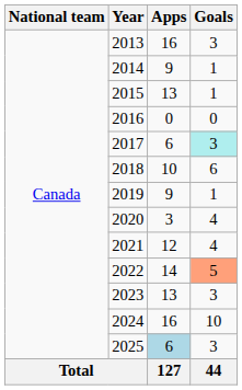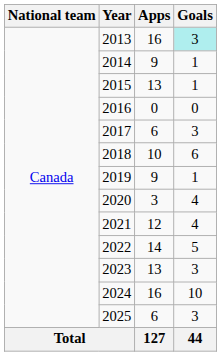2013 | Goals: no background -> paleturquoise background
2017 | Goals: paleturquoise background -> no background
2022 | Goals: lightsalmon background -> no background
2025 | Apps: lightblue background -> no background
